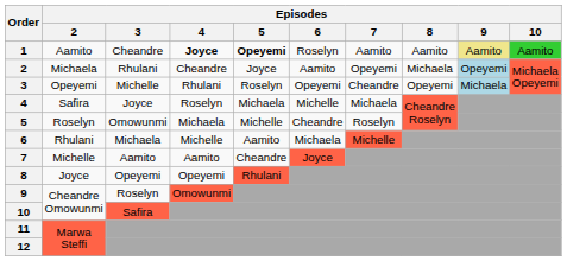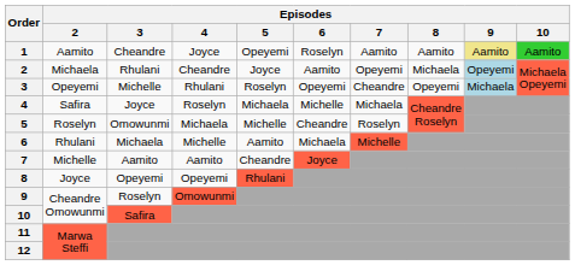1 | Episodes / 4: bold -> normal
1 | Episodes / 5: bold -> normal
